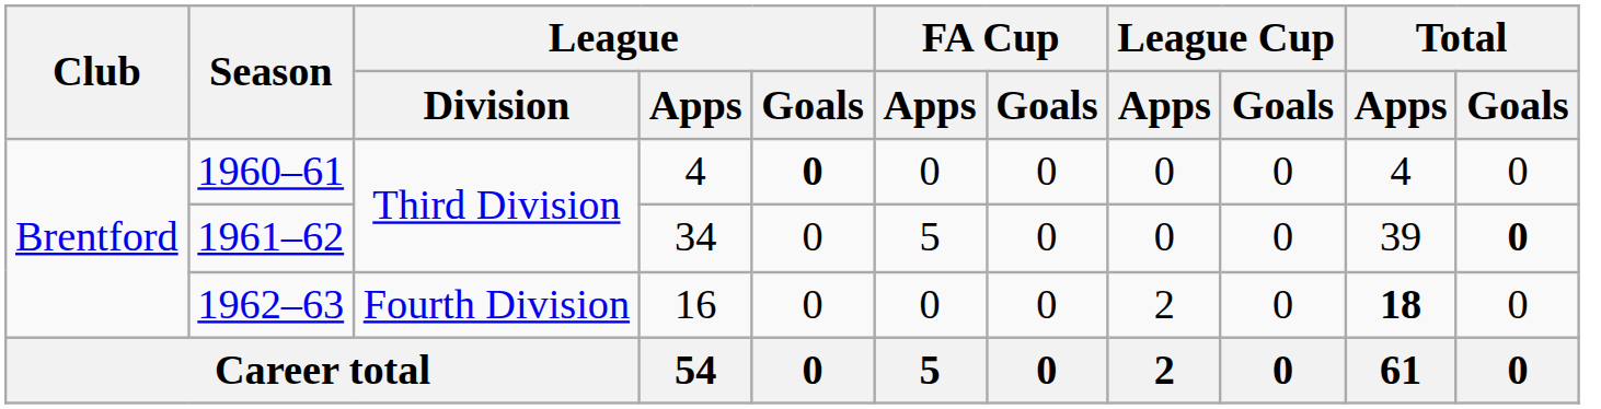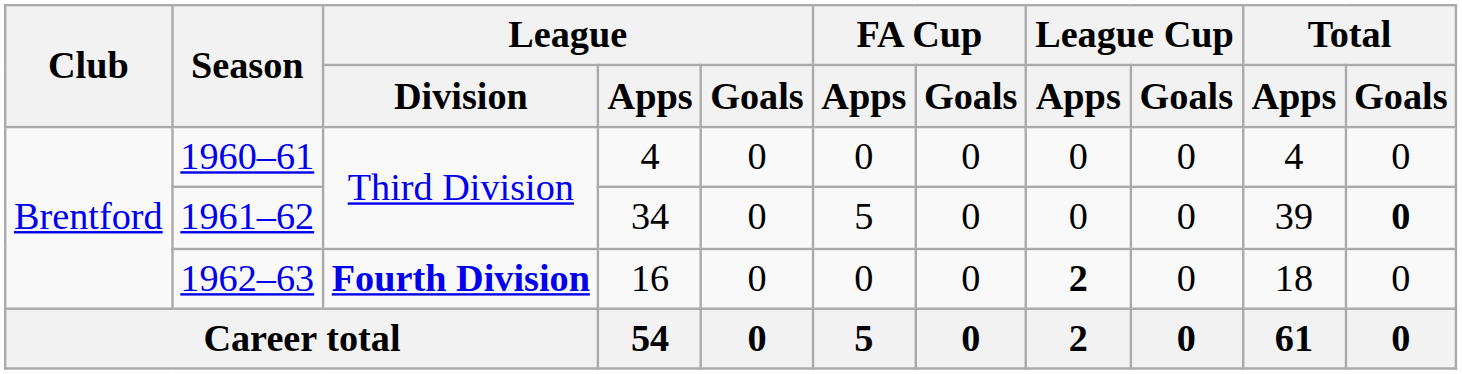1960–61 | League / Goals: bold -> normal
1962–63 | League / Division: normal -> bold
1962–63 | League Cup / Apps: normal -> bold
1962–63 | Total / Apps: bold -> normal
